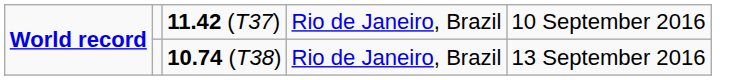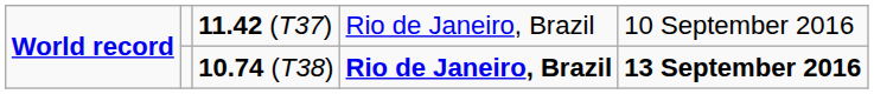row 2 | column 4: normal -> bold
row 2 | column 5: normal -> bold
